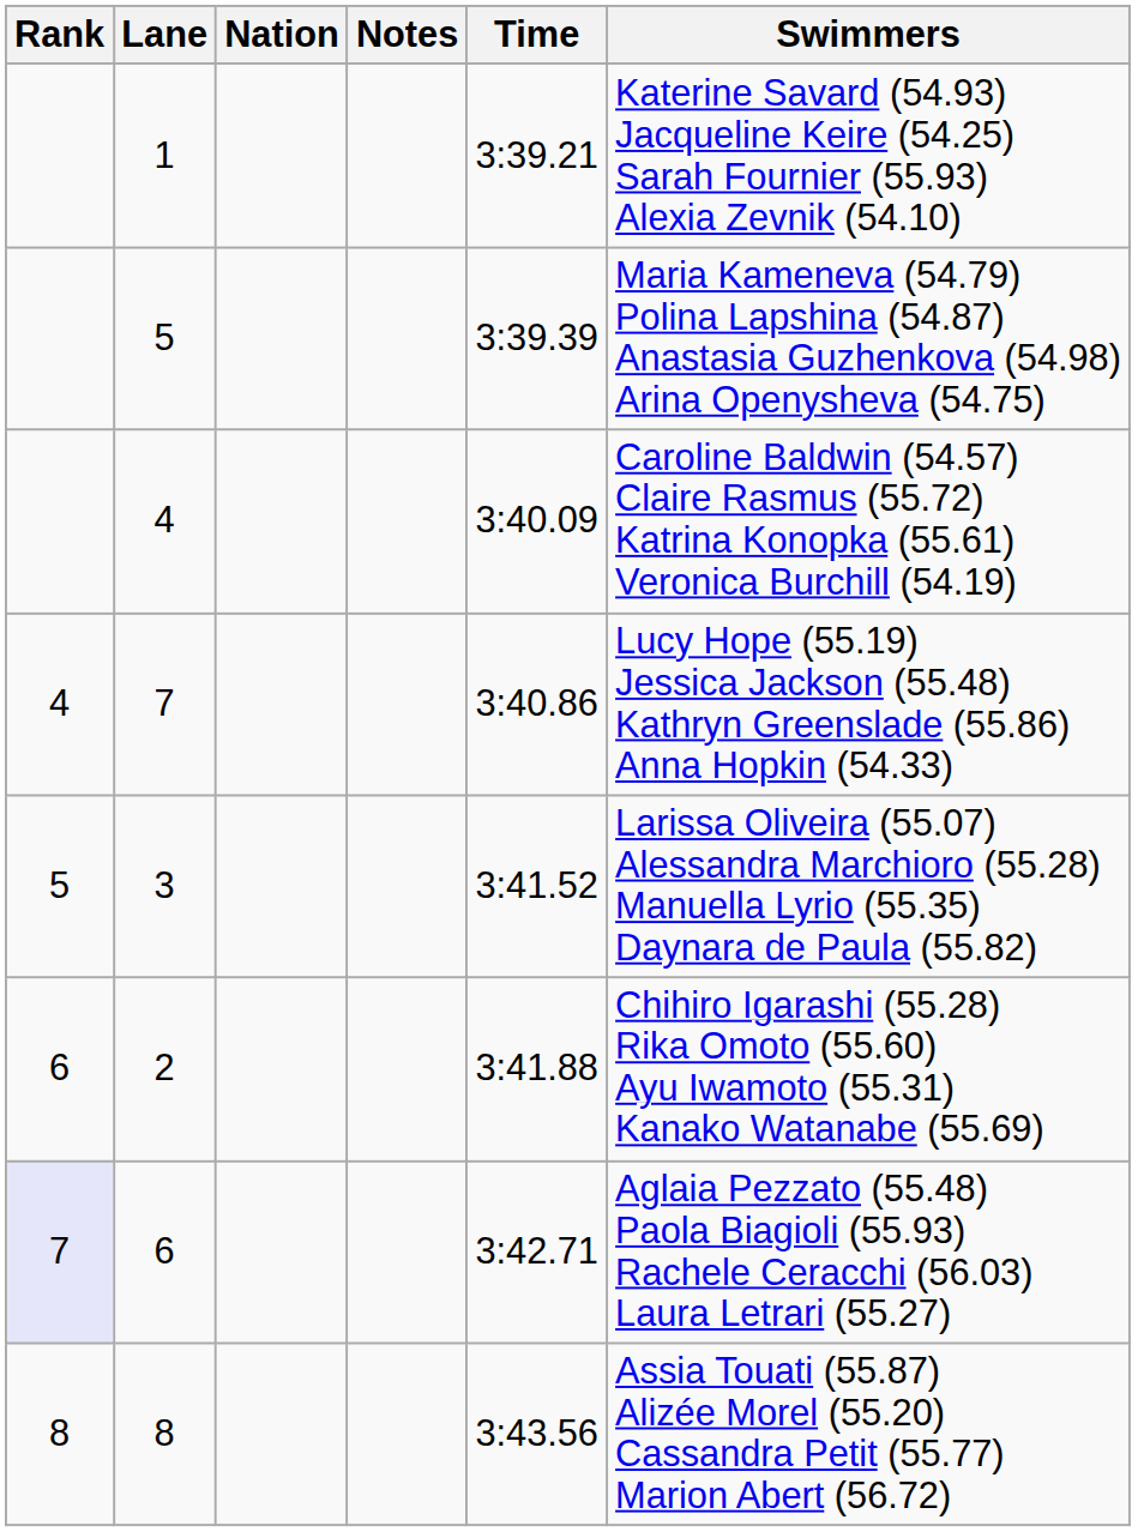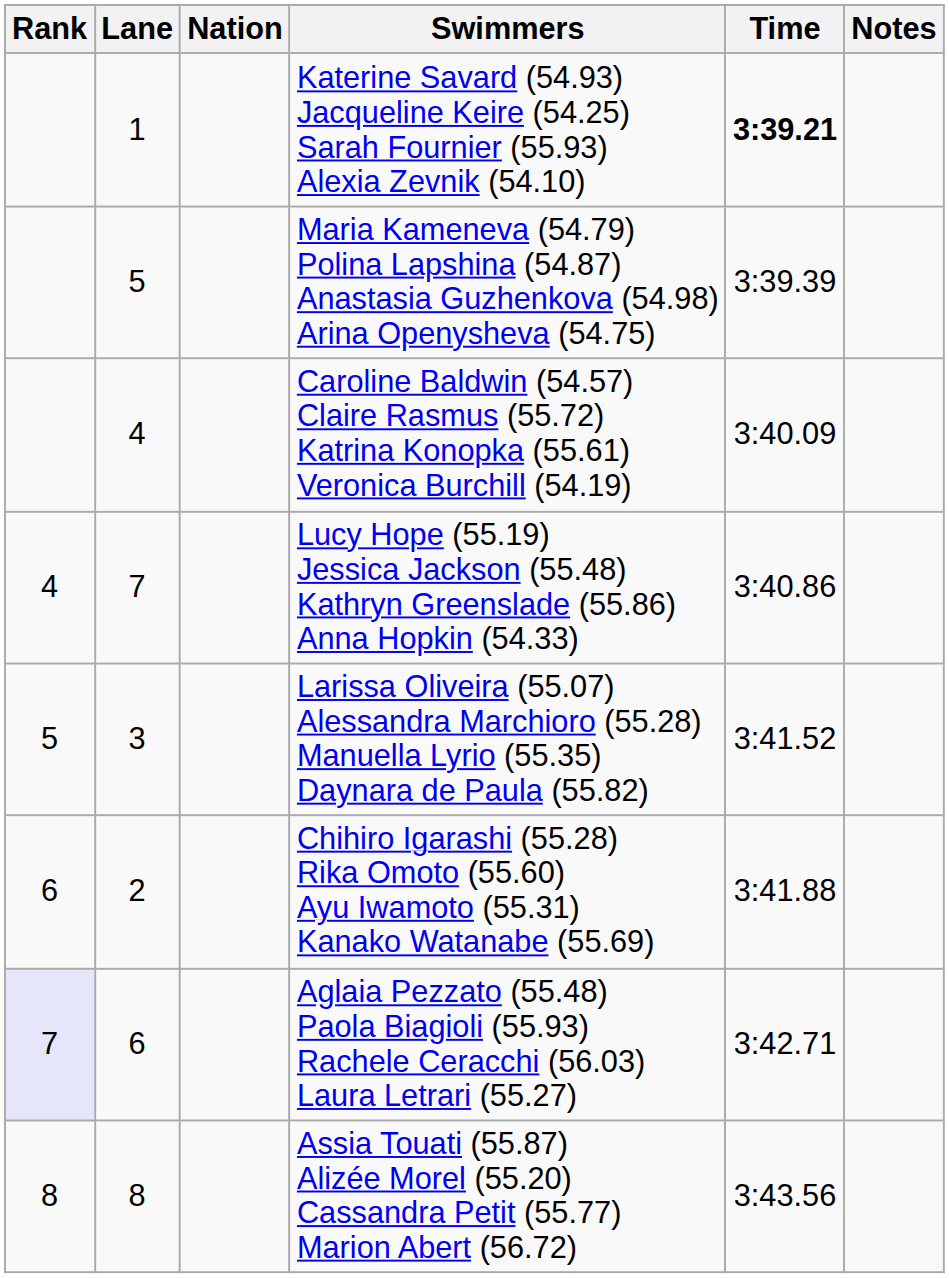columns swapped: Swimmers <-> Notes
row 2 | Time: normal -> bold
